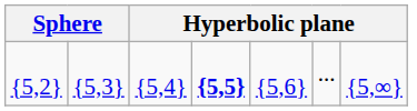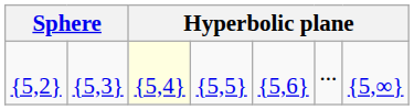{5,2} | column 3: no background -> lightyellow background
{5,2} | column 4: bold -> normal
